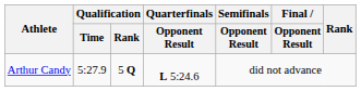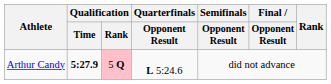Arthur Candy | Qualification / Time: normal -> bold
Arthur Candy | Qualification / Rank: no background -> pink background
